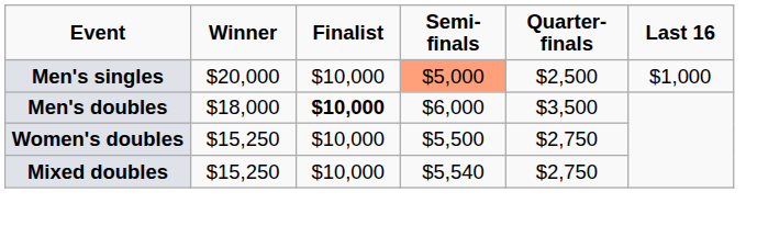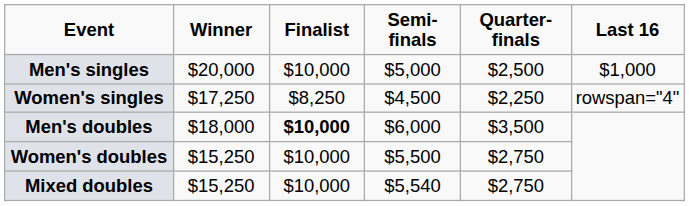Men's singles | Semi-finals: lightsalmon background -> no background
+ row: Women's singles | $17,250 | $8,250 | $4,500 | $2,250 | rowspan="4"
